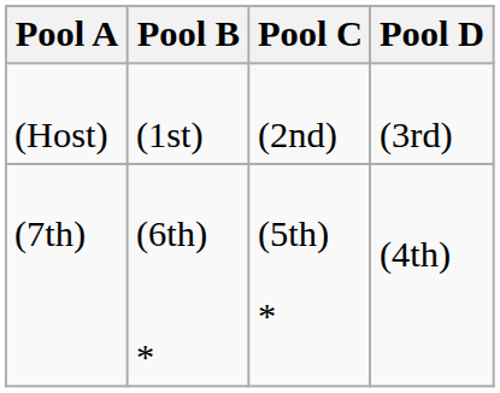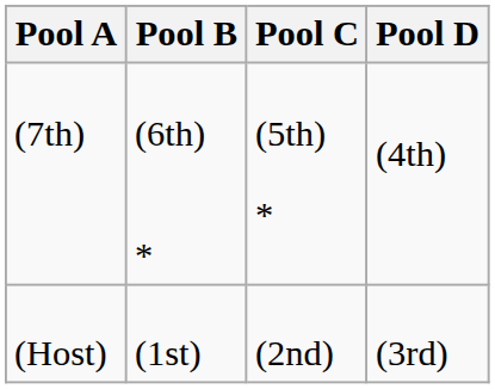rows swapped: (Host) <-> (7th)
